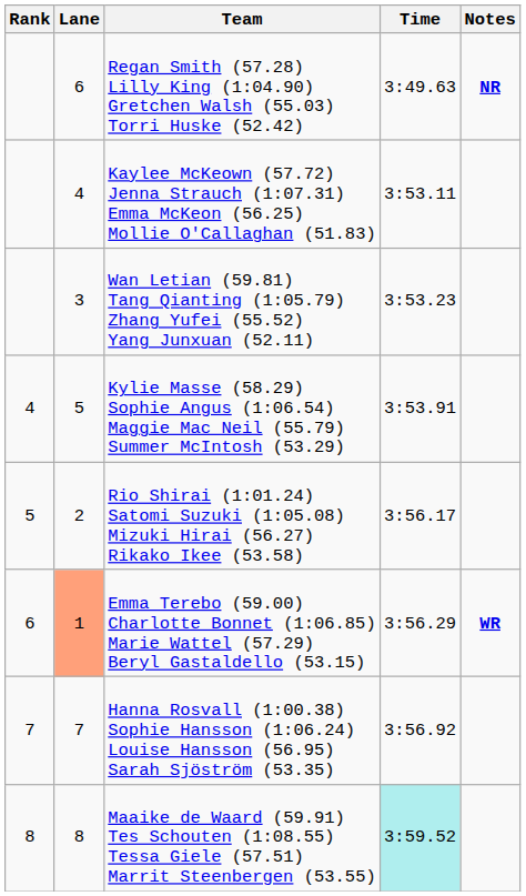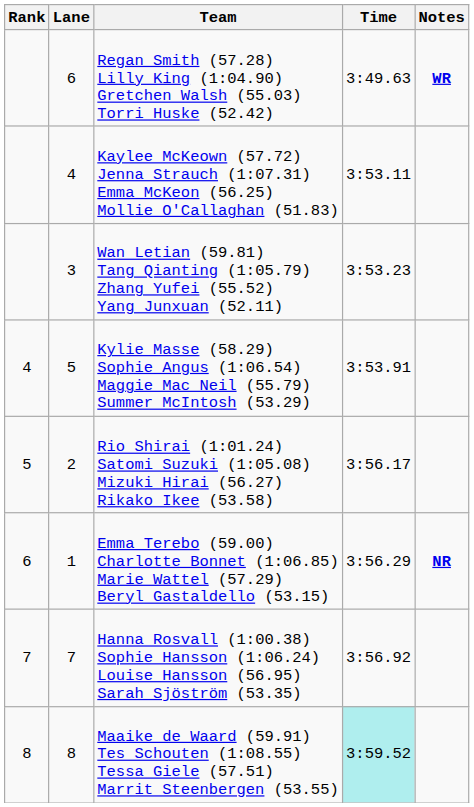row 2 | Notes: NR -> WR
row 7 | Lane: lightsalmon background -> no background
row 7 | Notes: WR -> NR
